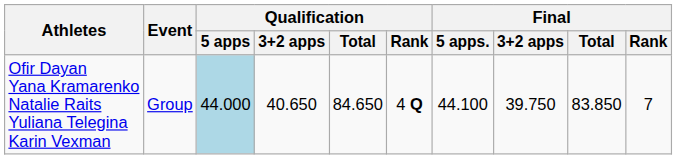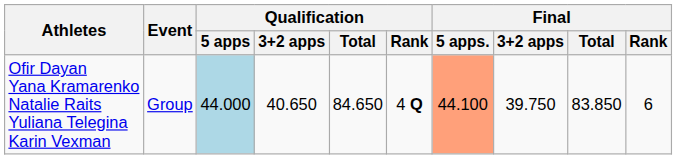row 3 | Final / 5 apps.: no background -> lightsalmon background
row 3 | Final / Rank: 7 -> 6
